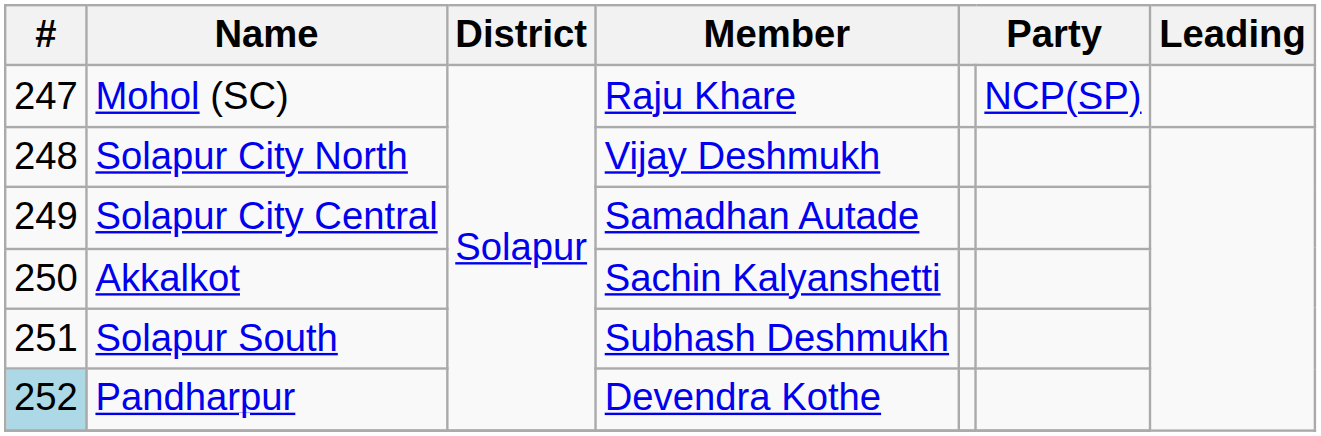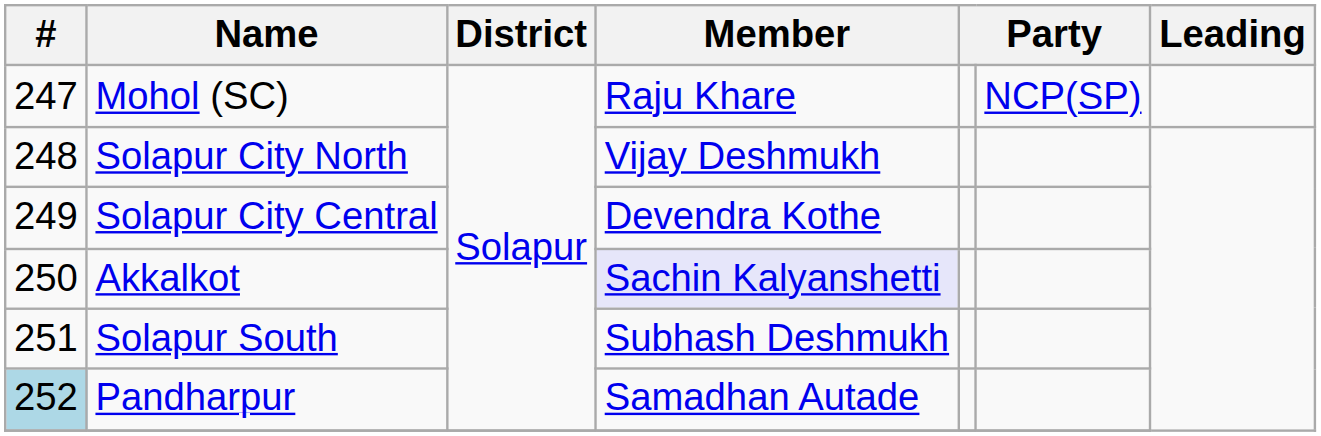Solapur City Central | Member: Samadhan Autade -> Devendra Kothe
Akkalkot | Member: no background -> lavender background
Pandharpur | Member: Devendra Kothe -> Samadhan Autade
